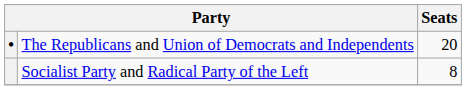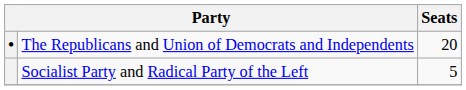Socialist Party and Radical Party of the Left | Seats: 8 -> 5
